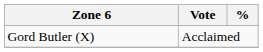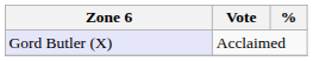Gord Butler (X) | Zone 6: no background -> lavender background
